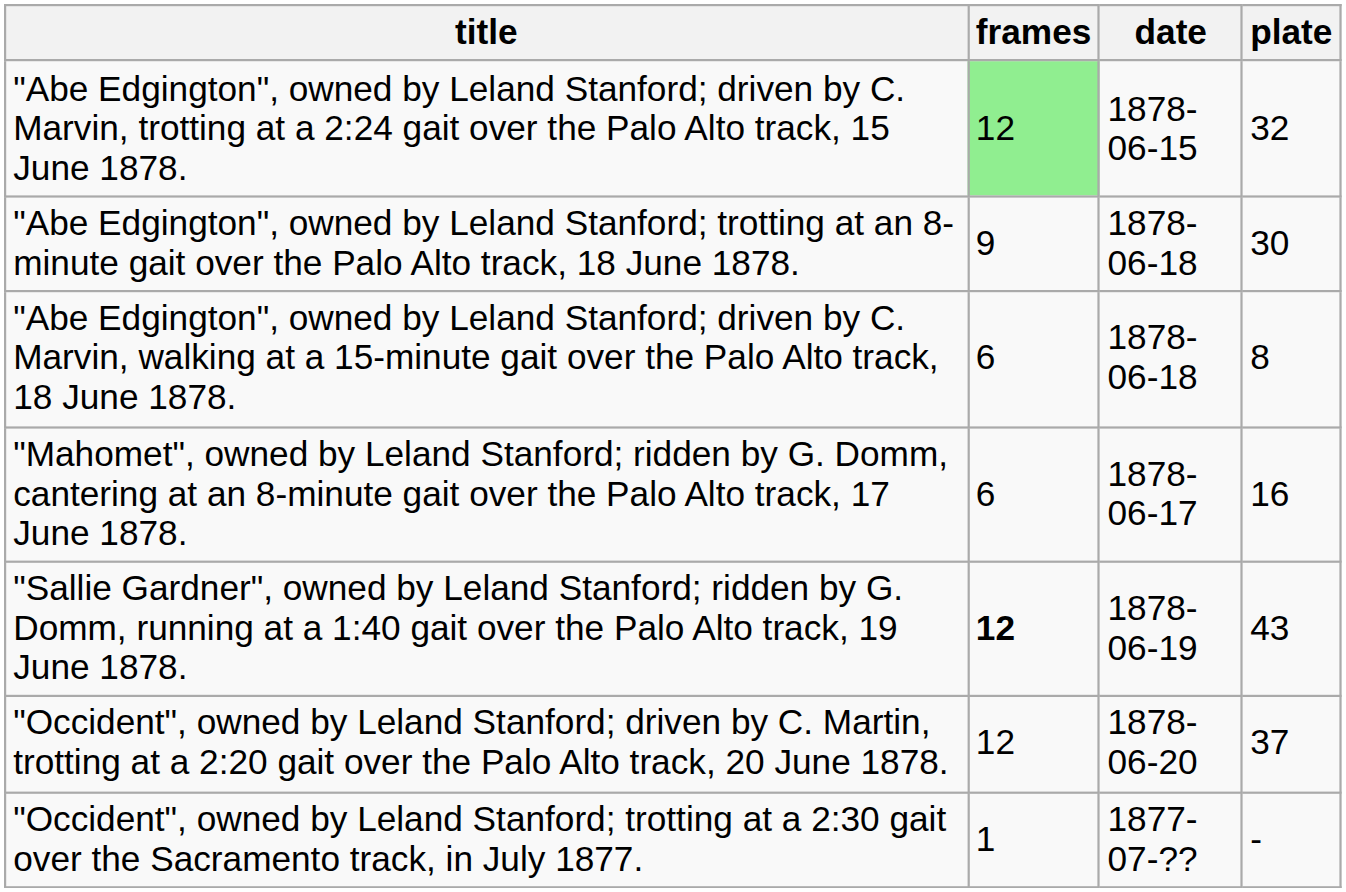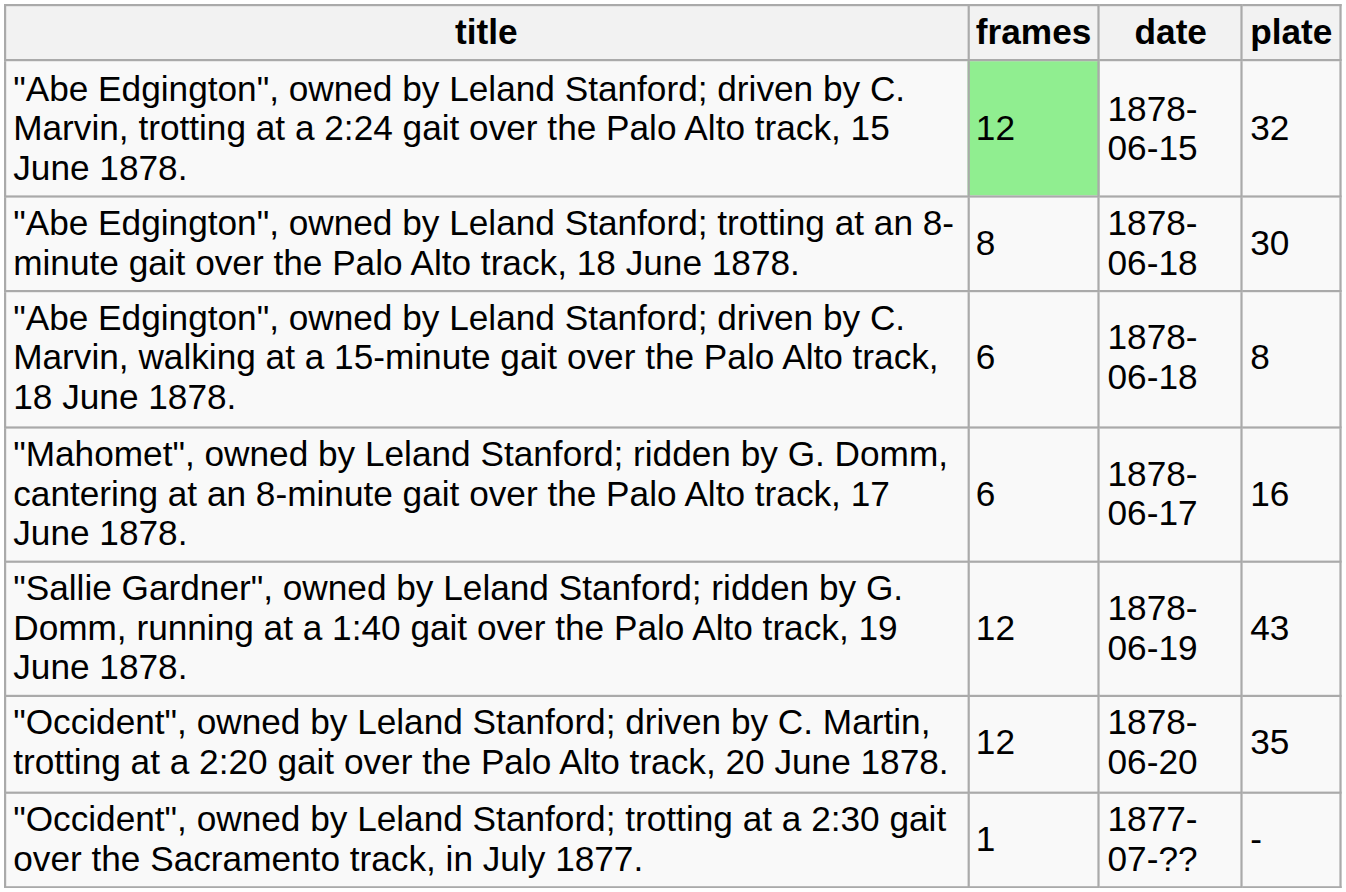row 3 | frames: 9 -> 8
row 6 | frames: bold -> normal
row 7 | plate: 37 -> 35
